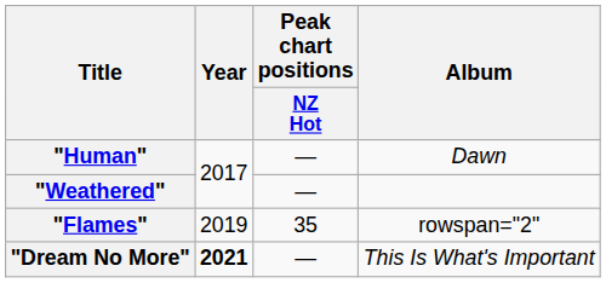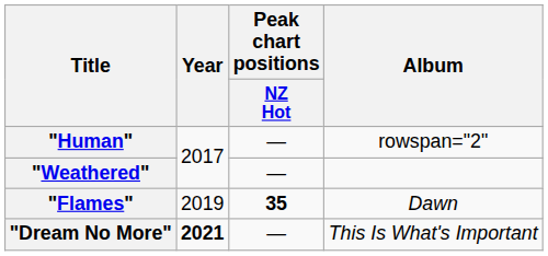"Human" | Album: Dawn -> rowspan="2"
"Flames" | Peak chart positions / NZ Hot: normal -> bold
"Flames" | Album: rowspan="2" -> Dawn
